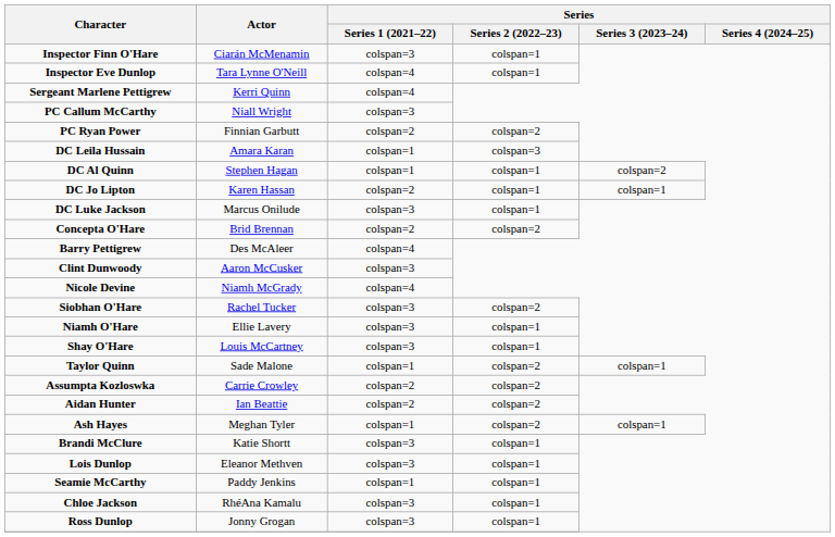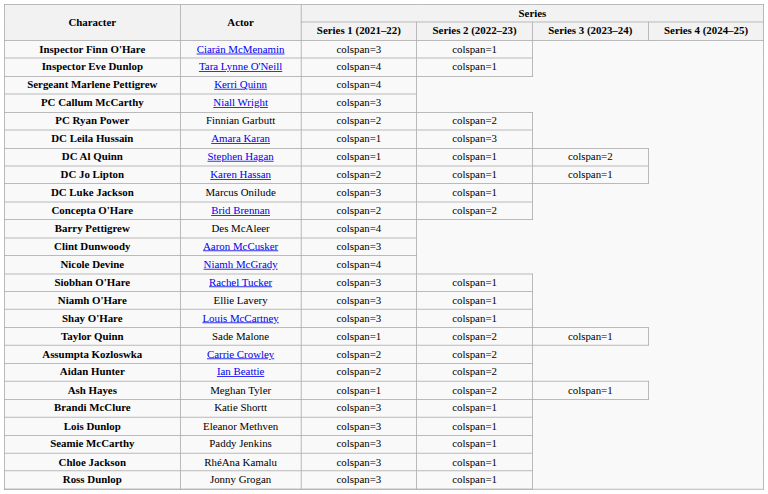Siobhan O'Hare | Series / Series 2 (2022–23): colspan=2 -> colspan=1
Seamie McCarthy | Series / Series 1 (2021–22): colspan=1 -> colspan=3
